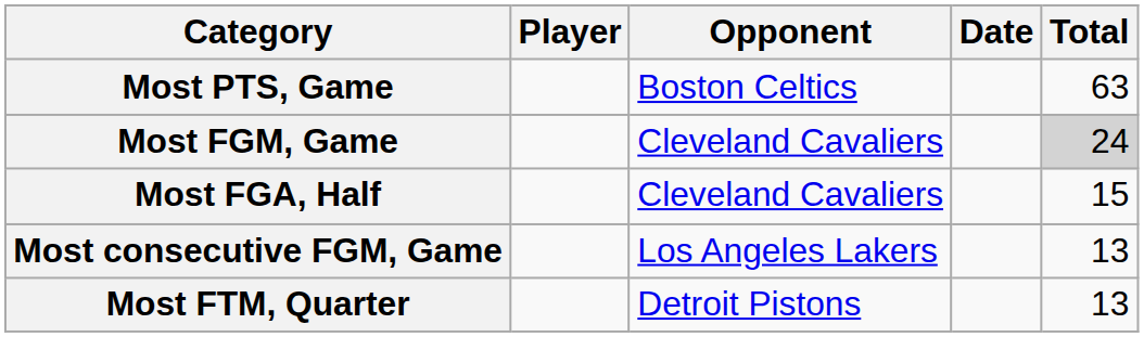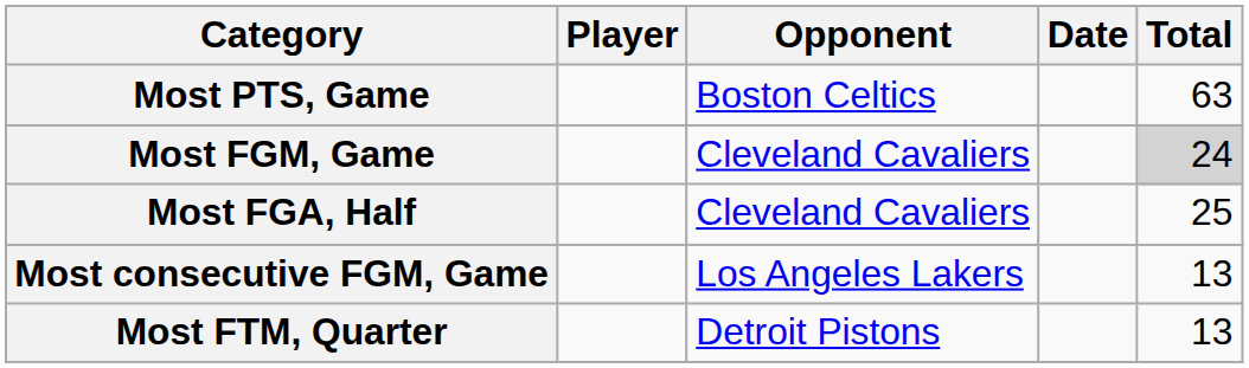Most FGA, Half | Total: 15 -> 25
